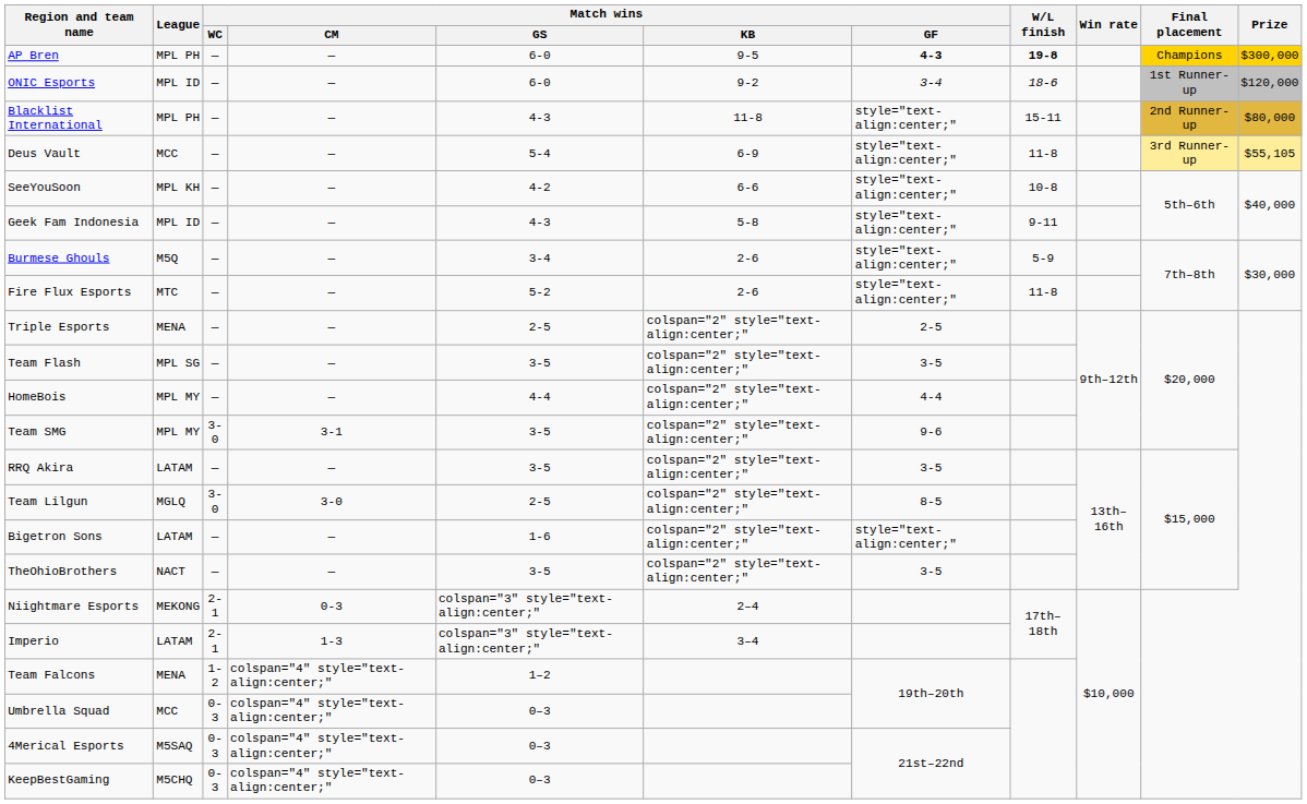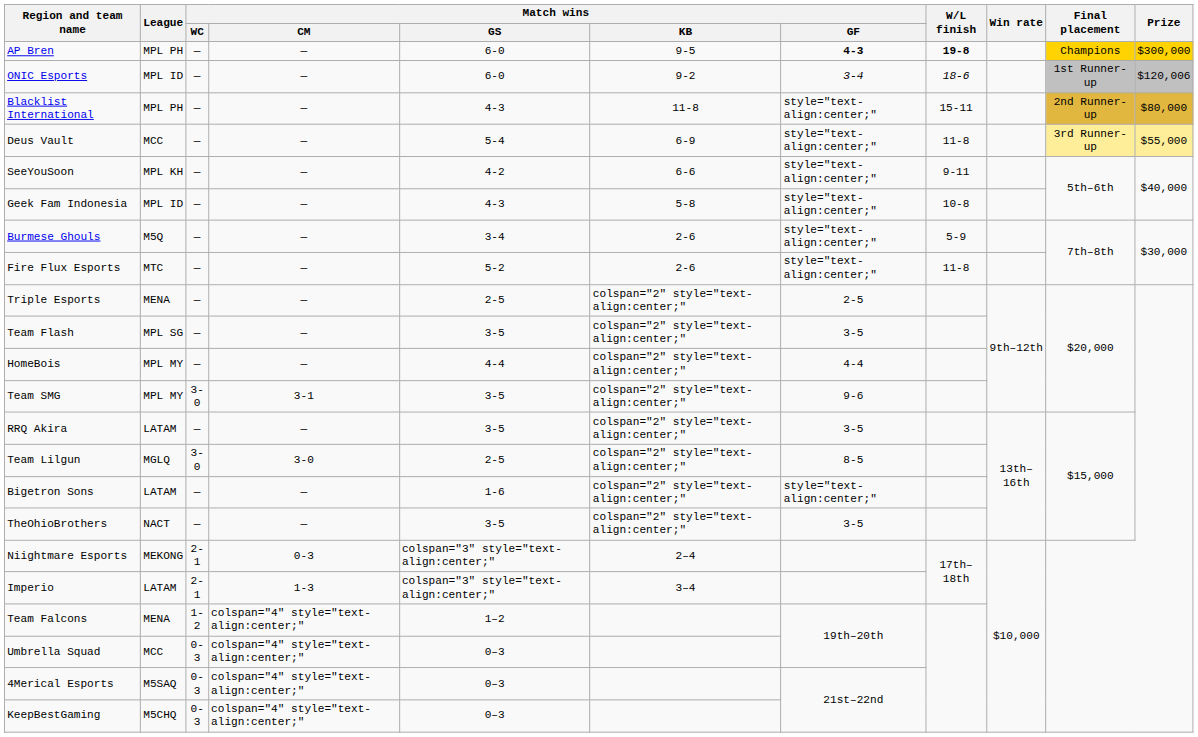ONIC Esports | Prize: $120,000 -> $120,006
Deus Vault | Prize: $55,105 -> $55,000
SeeYouSoon | W/L finish: 10-8 -> 9-11
Geek Fam Indonesia | W/L finish: 9-11 -> 10-8
